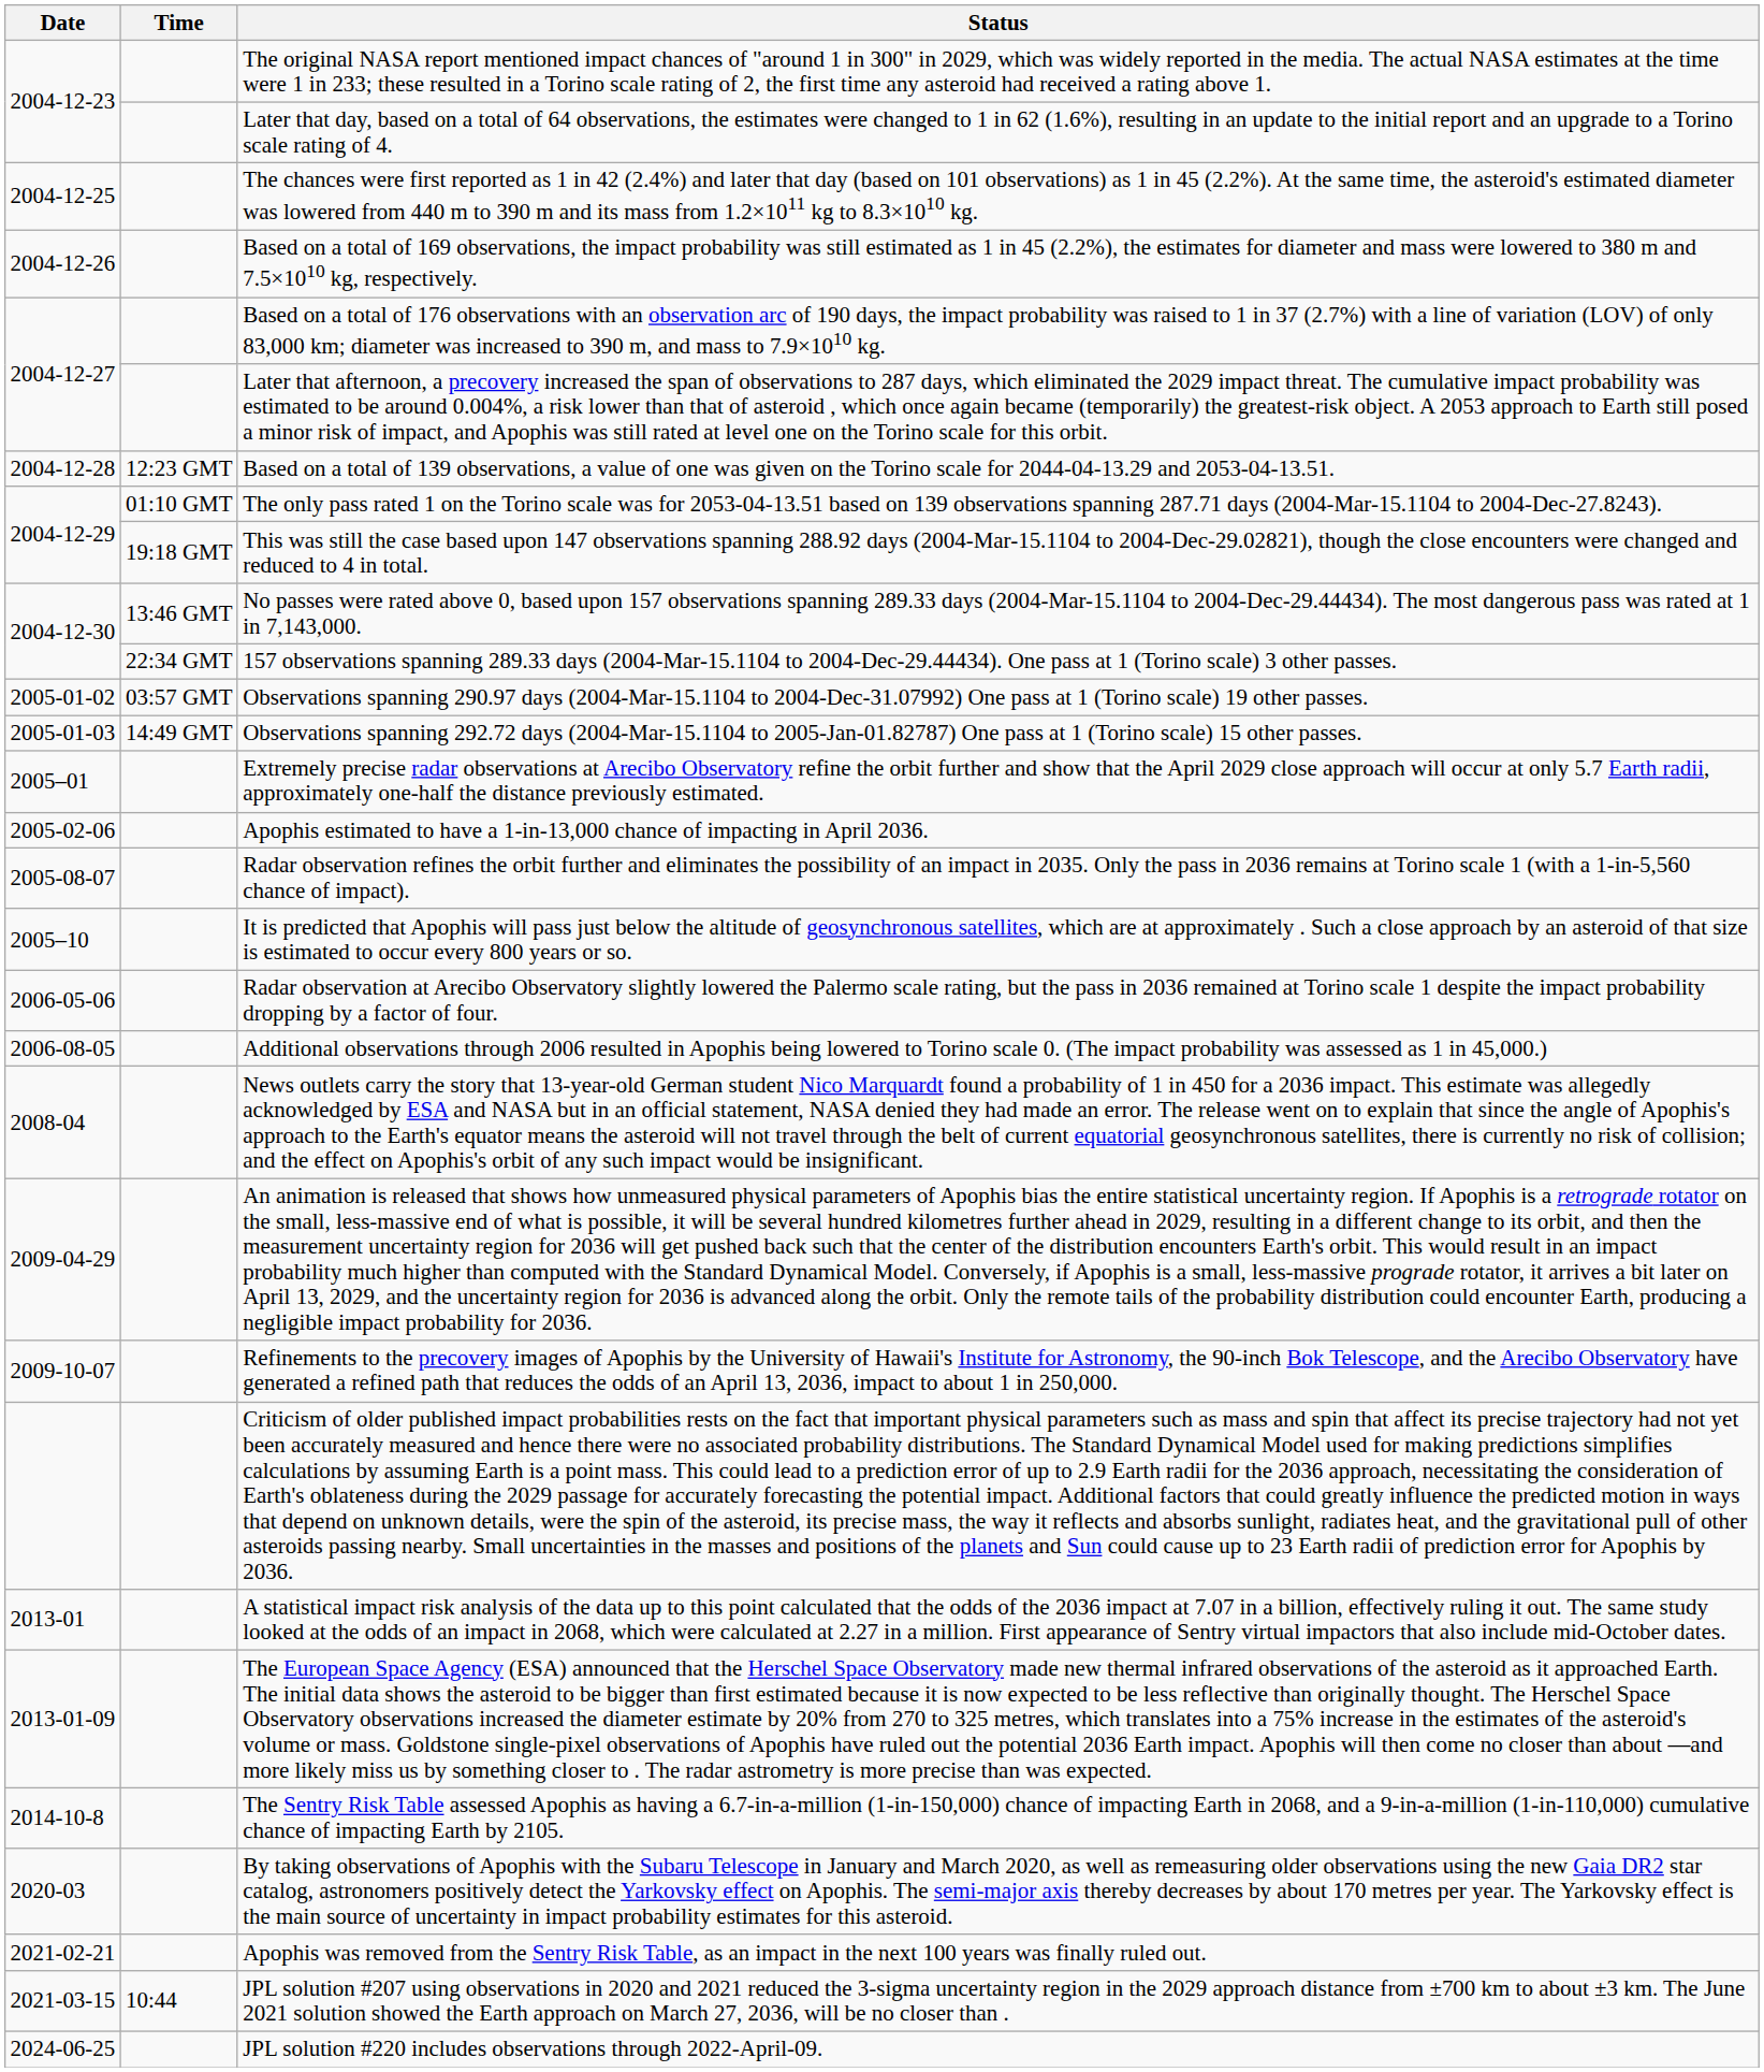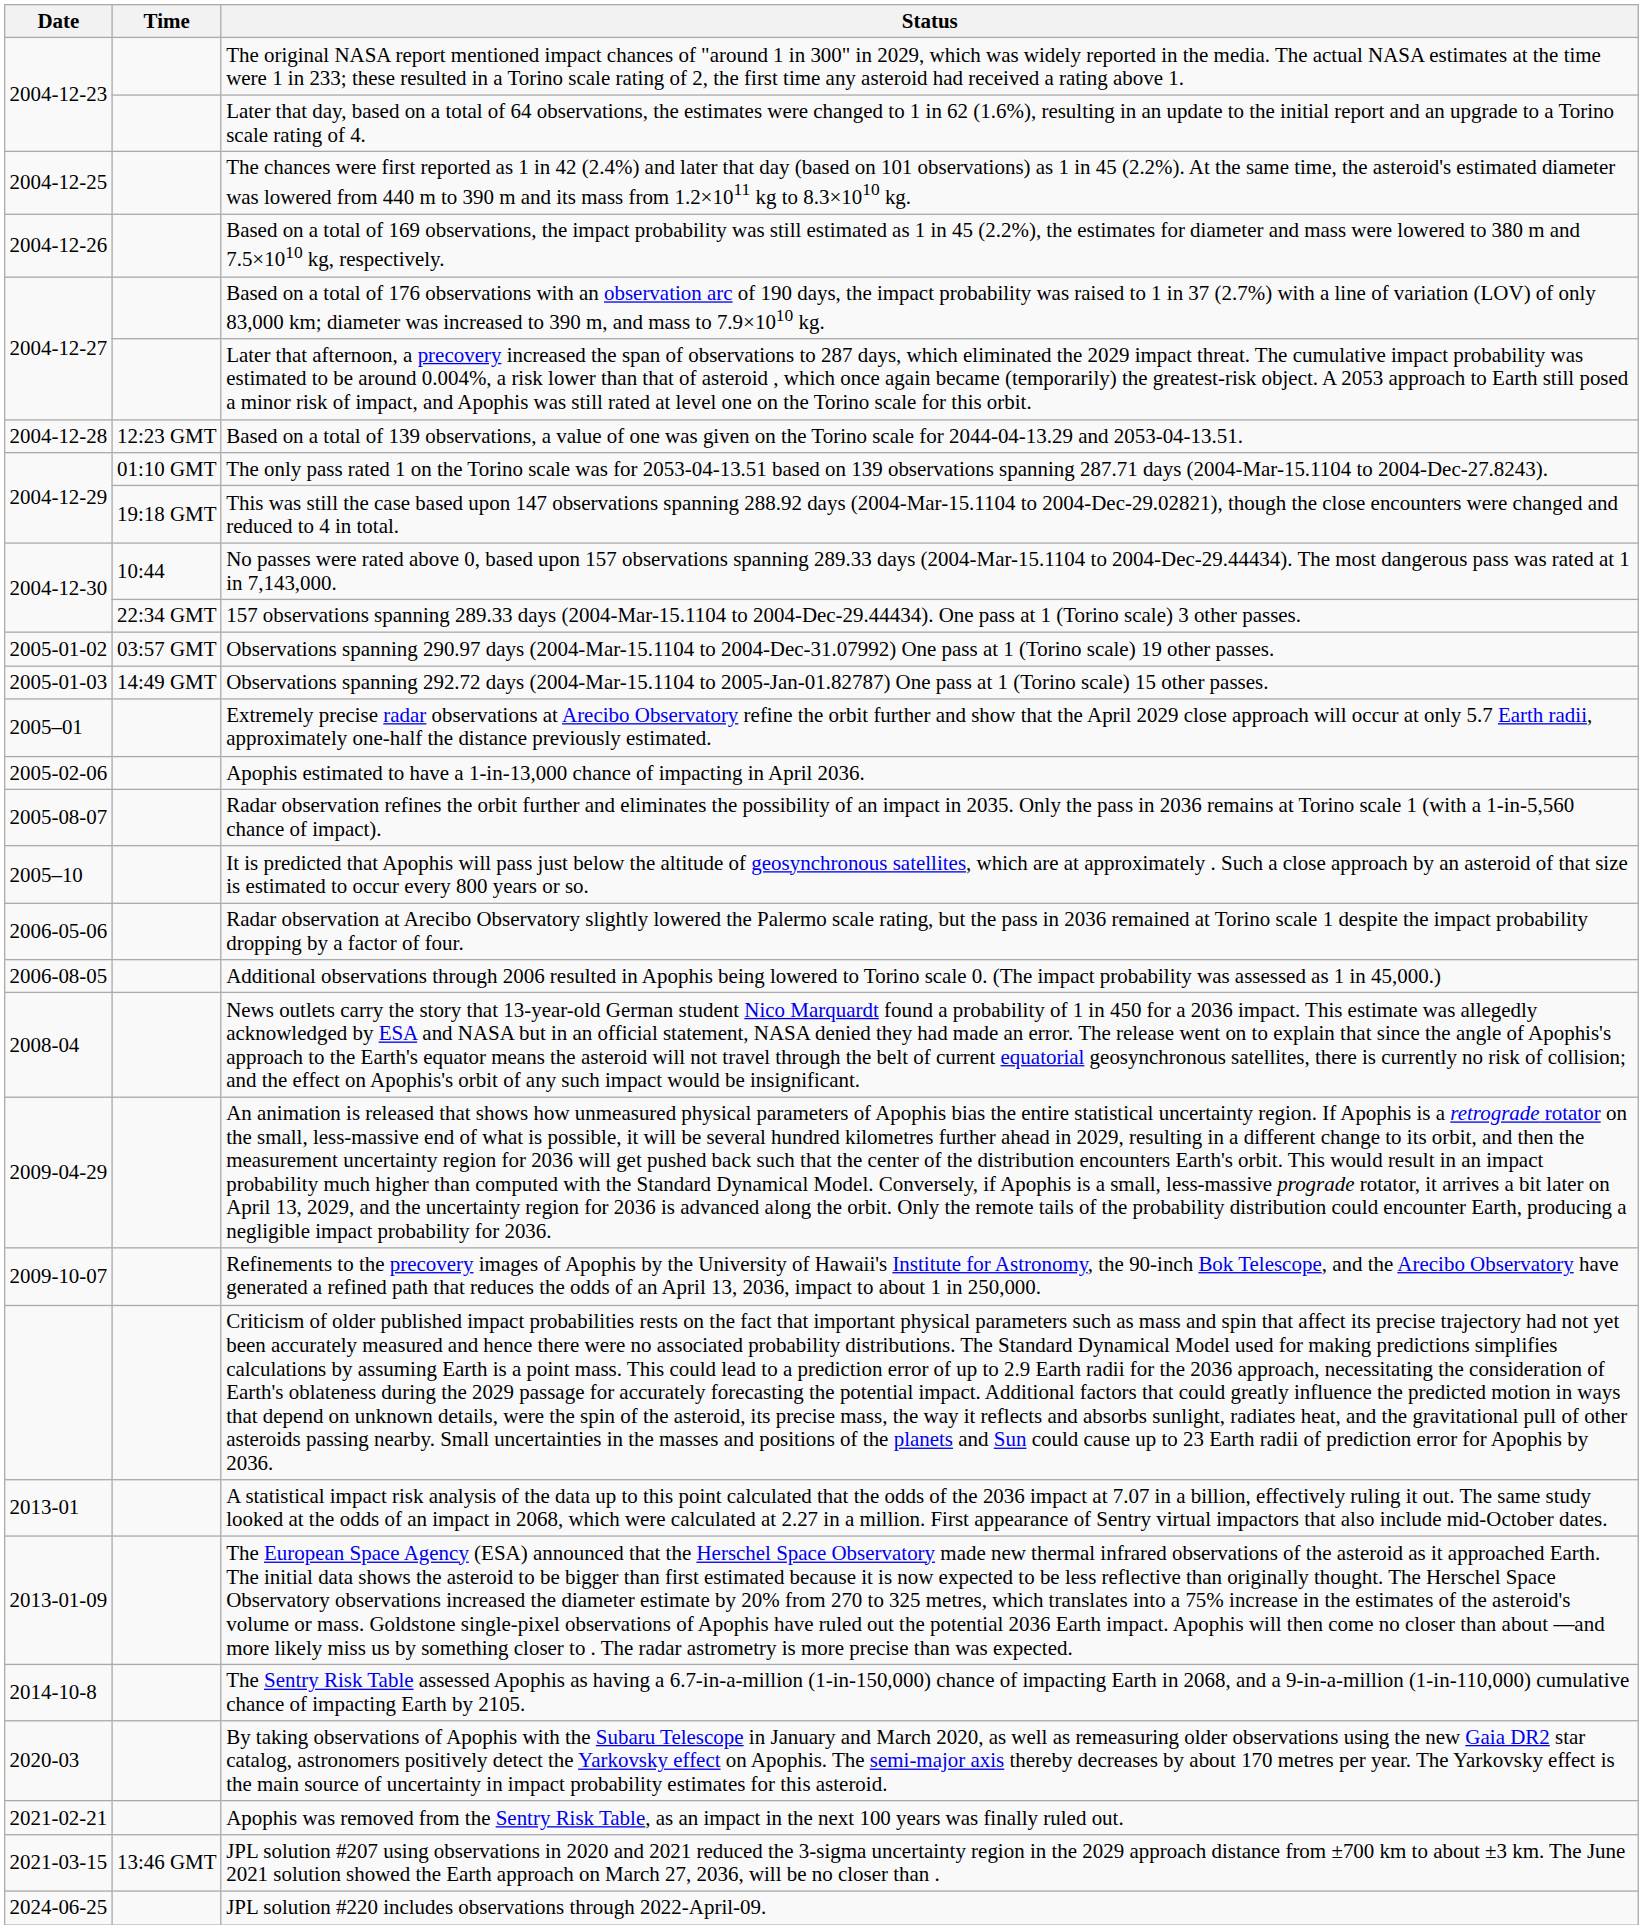row 11 | Time: 13:46 GMT -> 10:44
row 30 | Time: 10:44 -> 13:46 GMT
